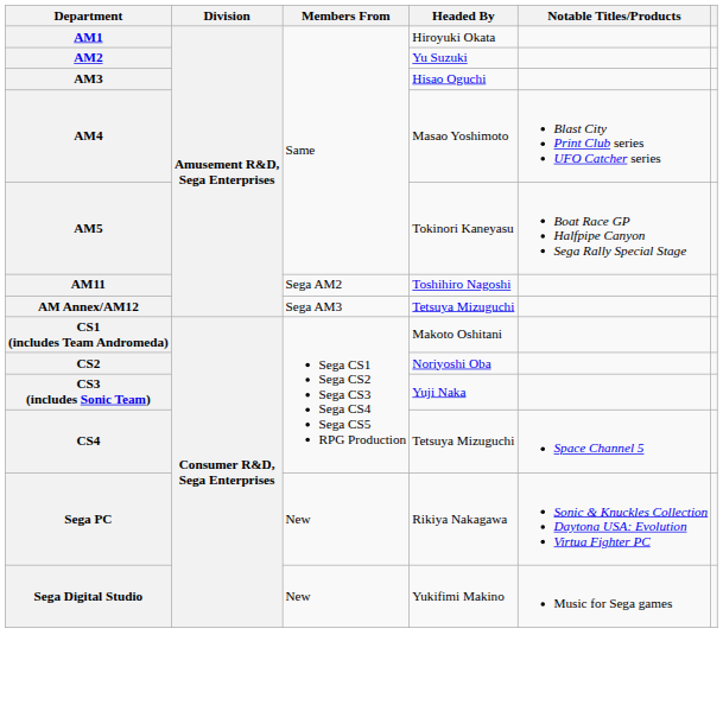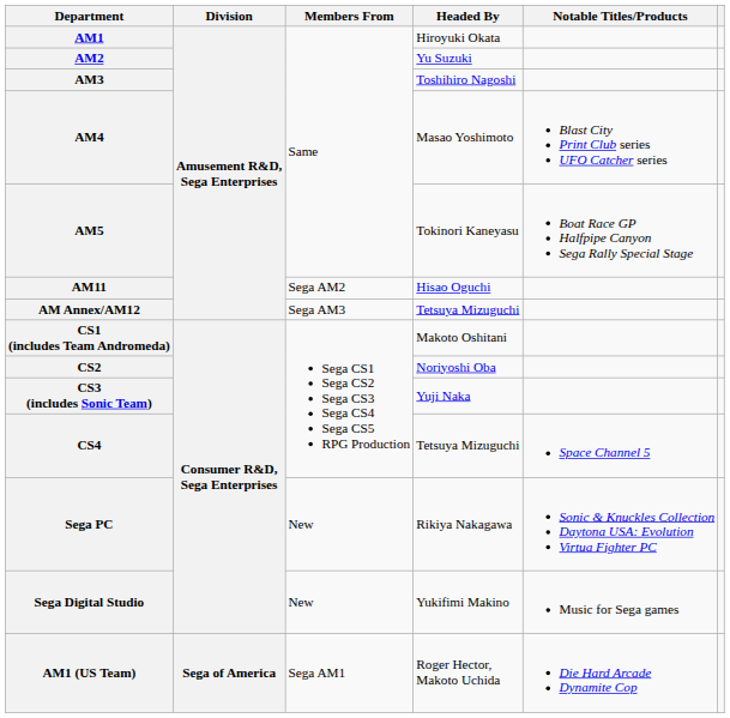AM3 | Headed By: Hisao Oguchi -> Toshihiro Nagoshi
AM11 | Headed By: Toshihiro Nagoshi -> Hisao Oguchi
+ row: AM1 (US Team) | Sega of America | Sega AM1 | Roger Hector, Makoto Uchida | Die Hard Arcade Dynamite Cop
